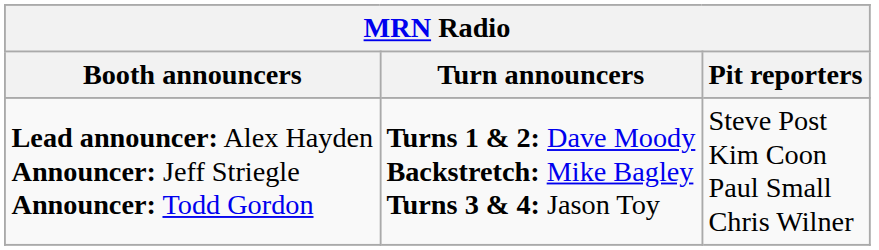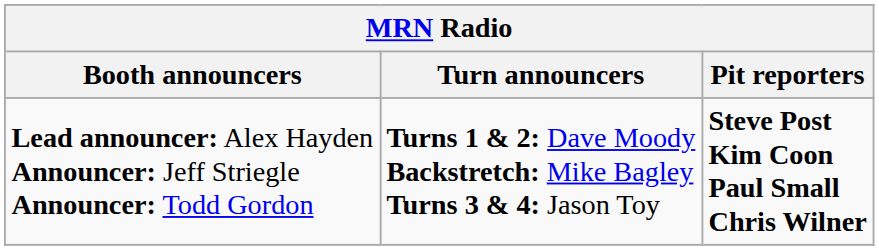row 3 | Pit reporters: normal -> bold
